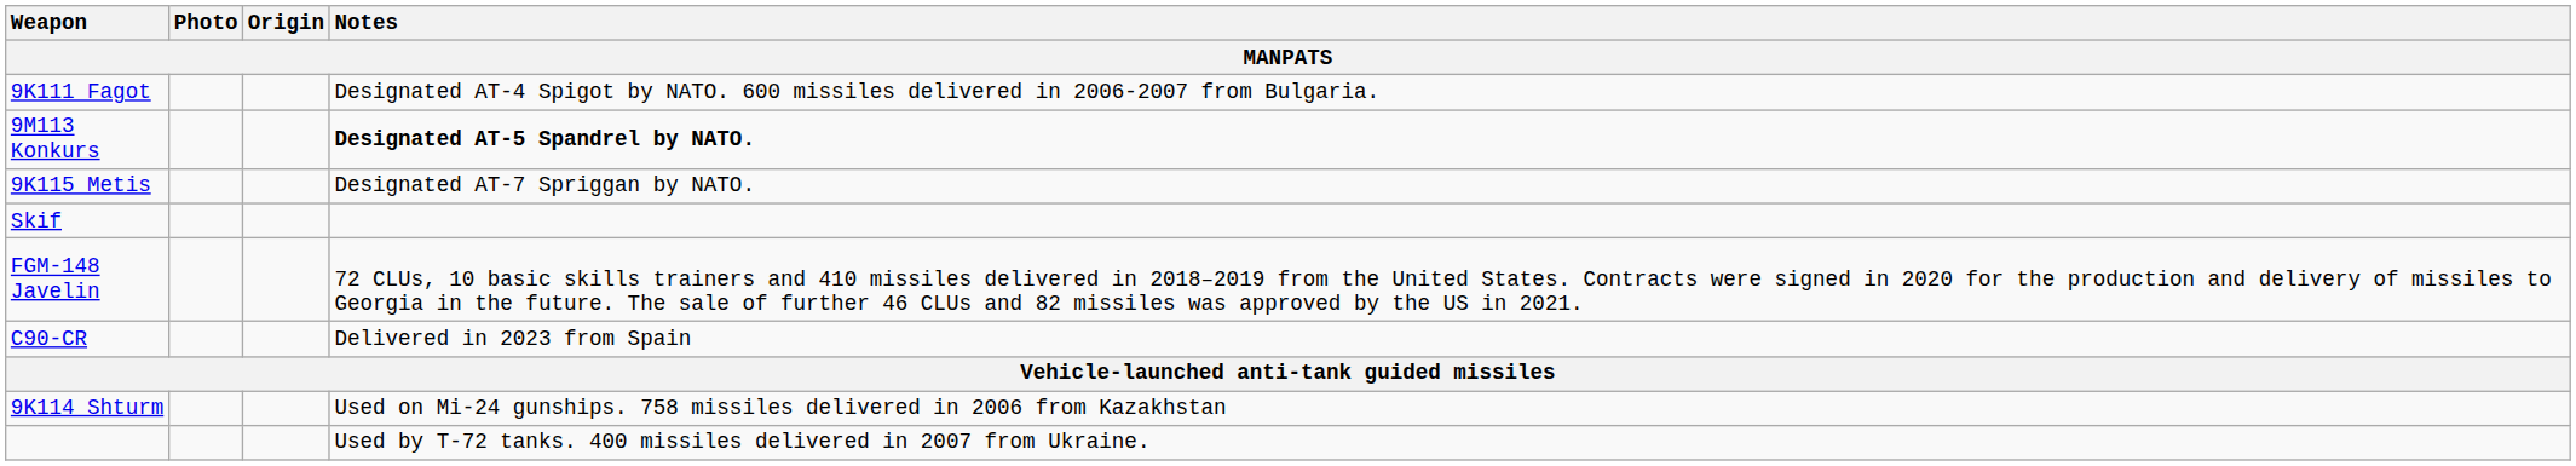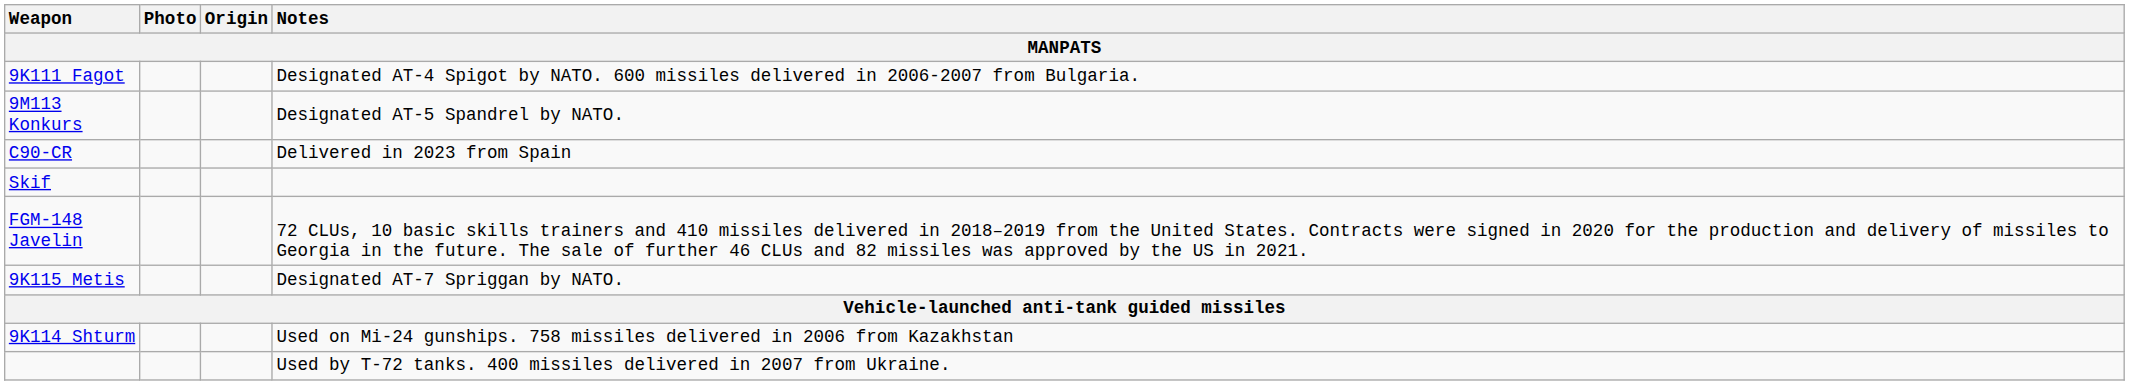9M113 Konkurs | Notes: bold -> normal
rows swapped: 9K115 Metis <-> C90-CR
